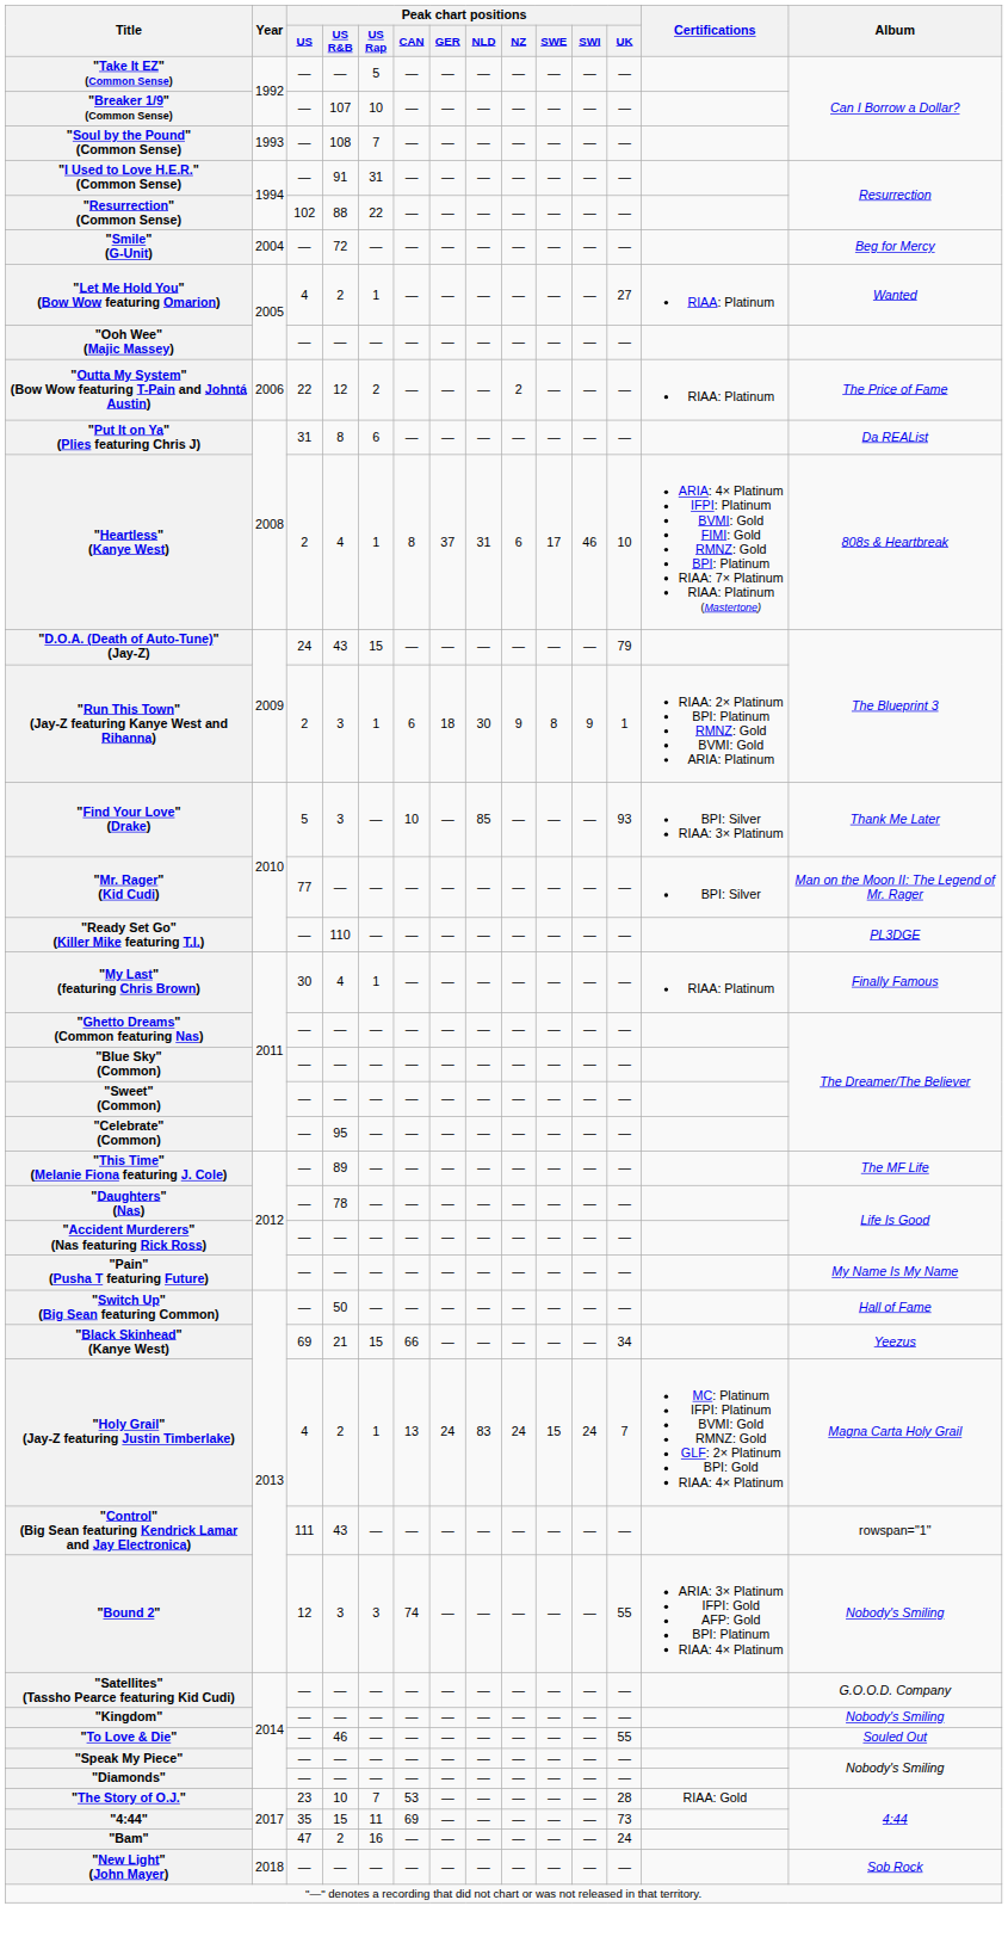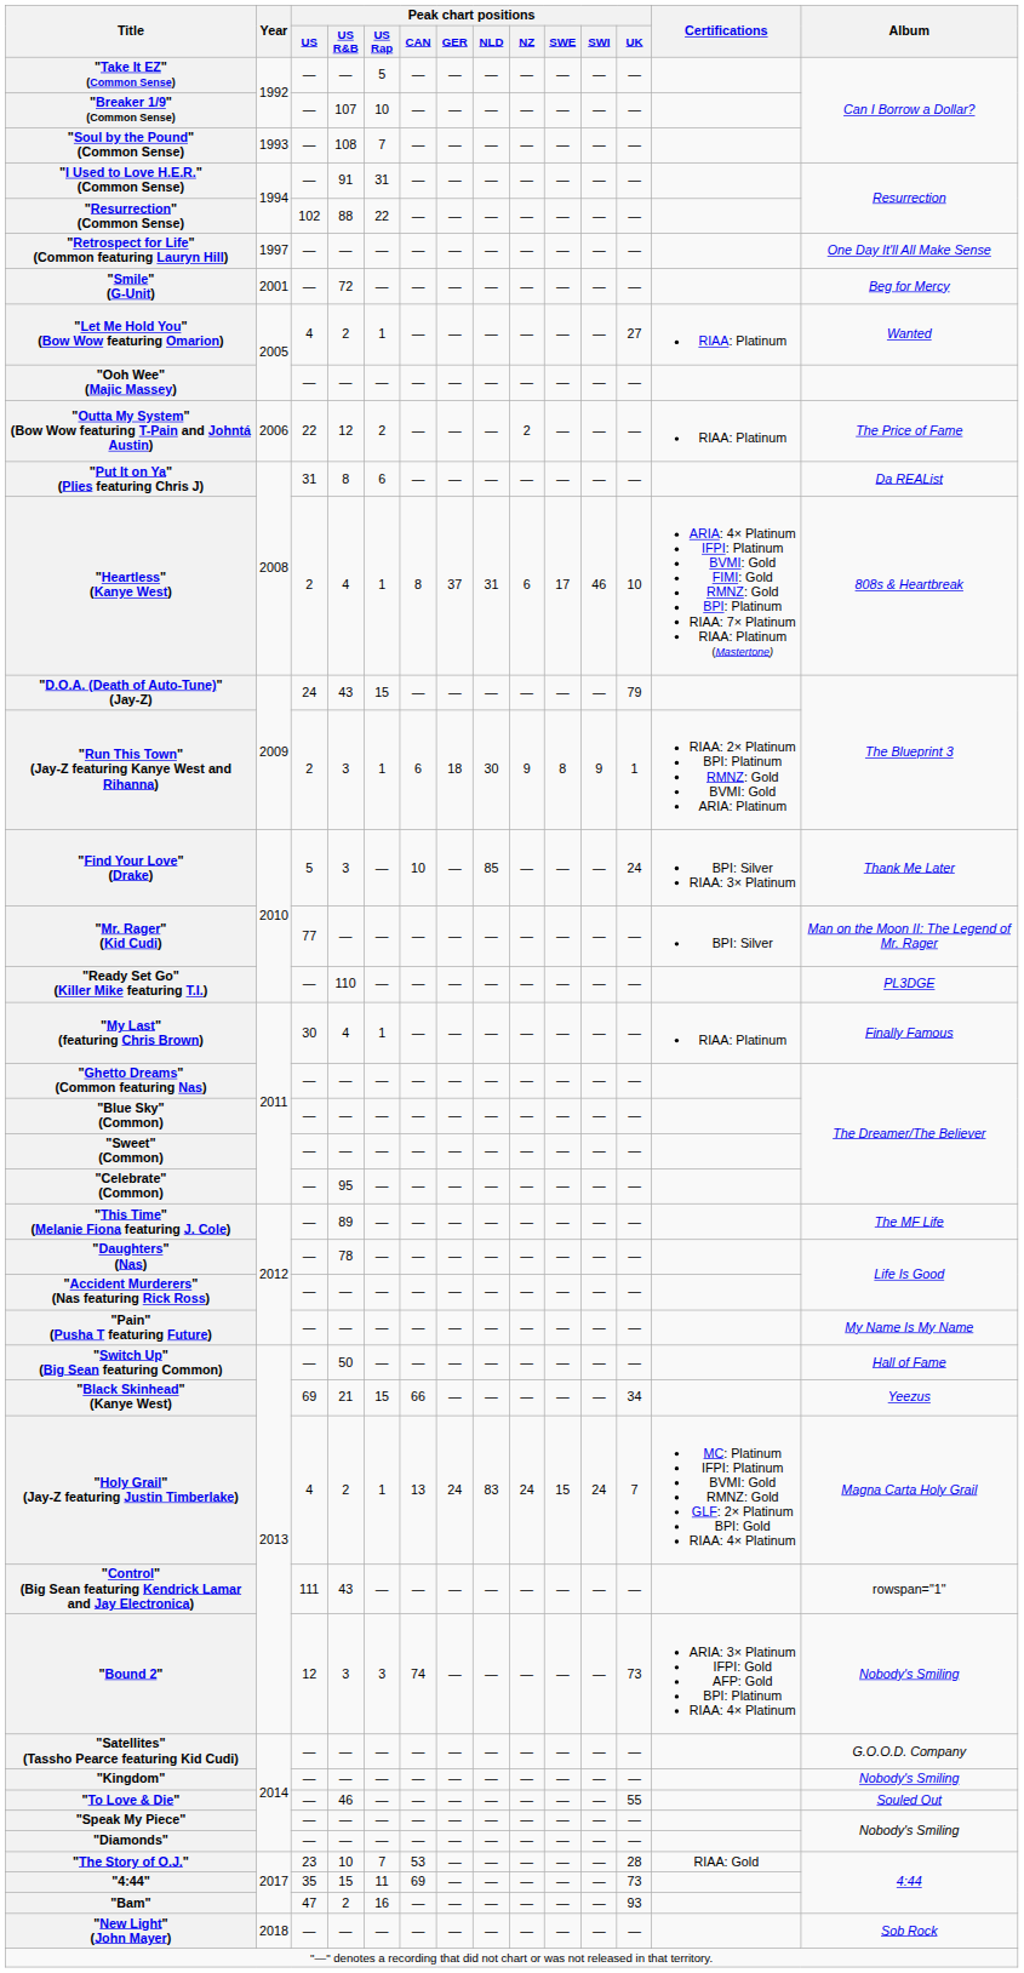+ row: "Retrospect for Life" (Common featuring Lauryn Hill) | 1997 | — | — | — | — | — | — | — | — | — | — | One Day It'll All Make Sense
"Smile" (G-Unit) | Year: 2004 -> 2001
"Find Your Love" (Drake) | Peak chart positions / UK: 93 -> 24
"Bound 2" | Peak chart positions / UK: 55 -> 73
"Bam" | Peak chart positions / UK: 24 -> 93
